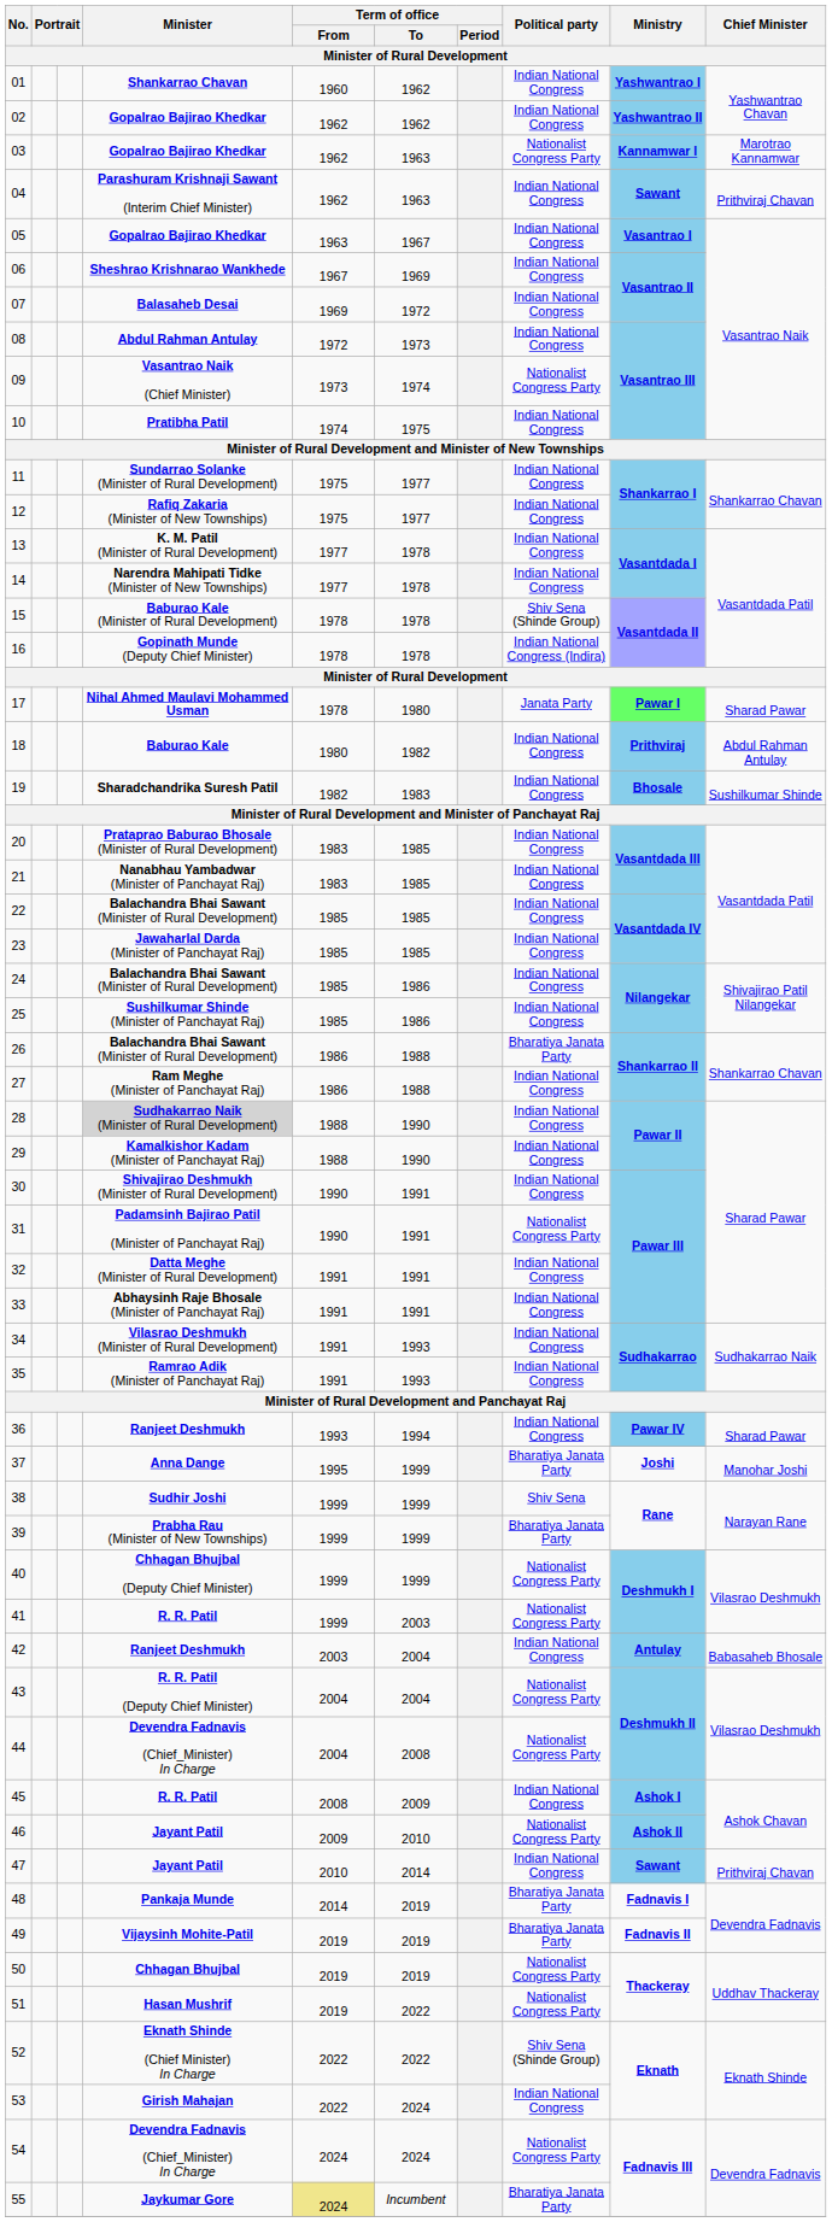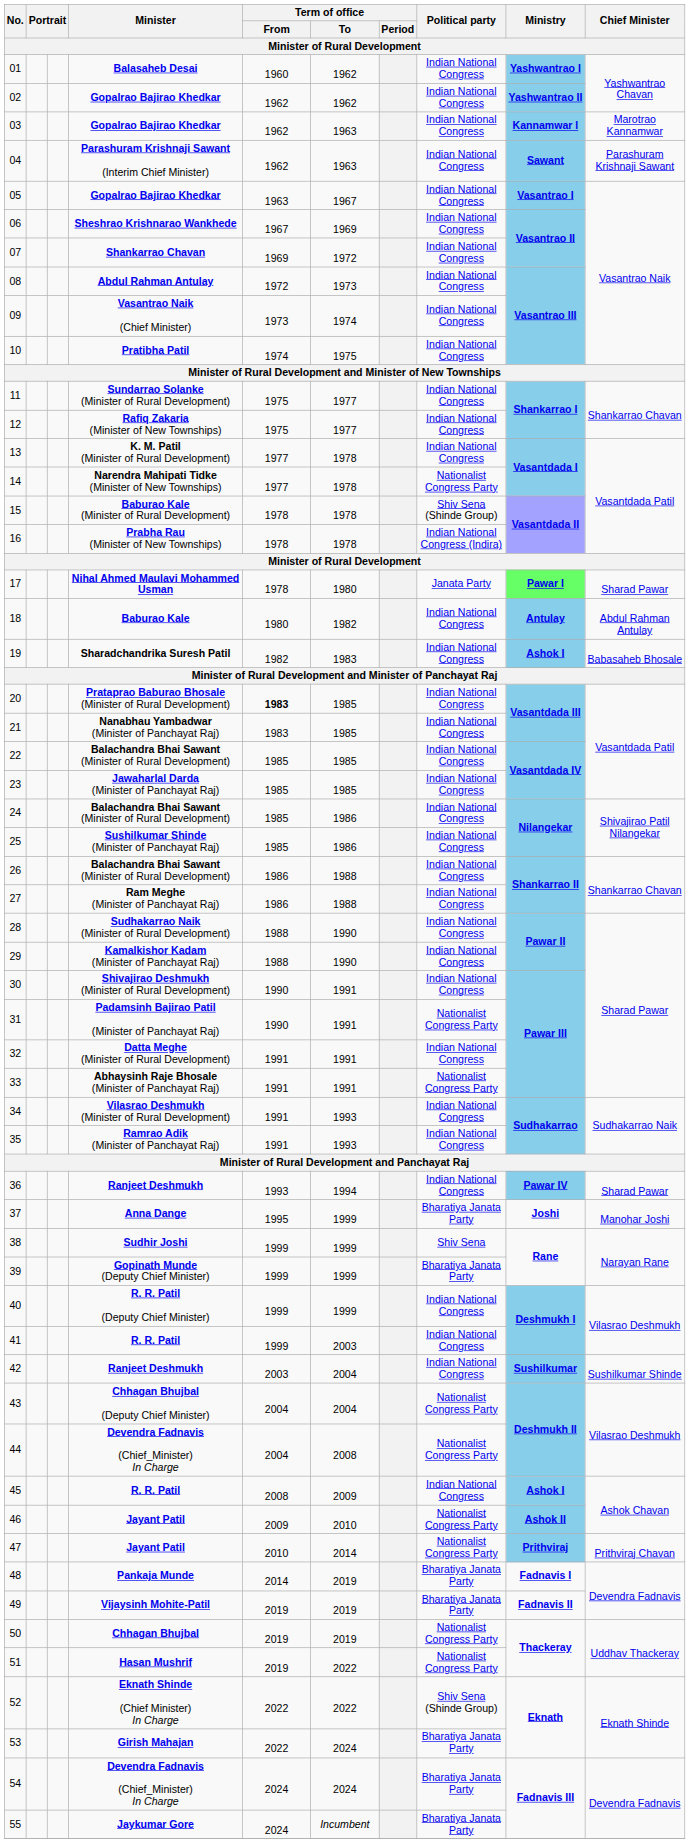01 | Minister: Shankarrao Chavan -> Balasaheb Desai
03 | Political party: Nationalist Congress Party -> Indian National Congress
04 | Chief Minister: Prithviraj Chavan -> Parashuram Krishnaji Sawant
07 | Minister: Balasaheb Desai -> Shankarrao Chavan
09 | Political party: Nationalist Congress Party -> Indian National Congress
14 | Political party: Indian National Congress -> Nationalist Congress Party
16 | Minister: Gopinath Munde (Deputy Chief Minister) -> Prabha Rau (Minister of New Townships)
18 | Ministry: Prithviraj -> Antulay
19 | Ministry: Bhosale -> Ashok I
19 | Chief Minister: Sushilkumar Shinde -> Babasaheb Bhosale
20 | Term of office / From: normal -> bold
26 | Political party: Bharatiya Janata Party -> Indian National Congress
28 | Minister: lightgrey background -> no background
33 | Political party: Indian National Congress -> Nationalist Congress Party
39 | Minister: Prabha Rau (Minister of New Townships) -> Gopinath Munde (Deputy Chief Minister)
40 | Minister: Chhagan Bhujbal (Deputy Chief Minister) -> R. R. Patil (Deputy Chief Minister)
40 | Political party: Nationalist Congress Party -> Indian National Congress
41 | Political party: Nationalist Congress Party -> Indian National Congress
42 | Ministry: Antulay -> Sushilkumar
42 | Chief Minister: Babasaheb Bhosale -> Sushilkumar Shinde
43 | Minister: R. R. Patil (Deputy Chief Minister) -> Chhagan Bhujbal (Deputy Chief Minister)
47 | Political party: Indian National Congress -> Nationalist Congress Party
47 | Ministry: Sawant -> Prithviraj
53 | Political party: Indian National Congress -> Bharatiya Janata Party
54 | Political party: Nationalist Congress Party -> Bharatiya Janata Party
55 | Term of office / From: khaki background -> no background
